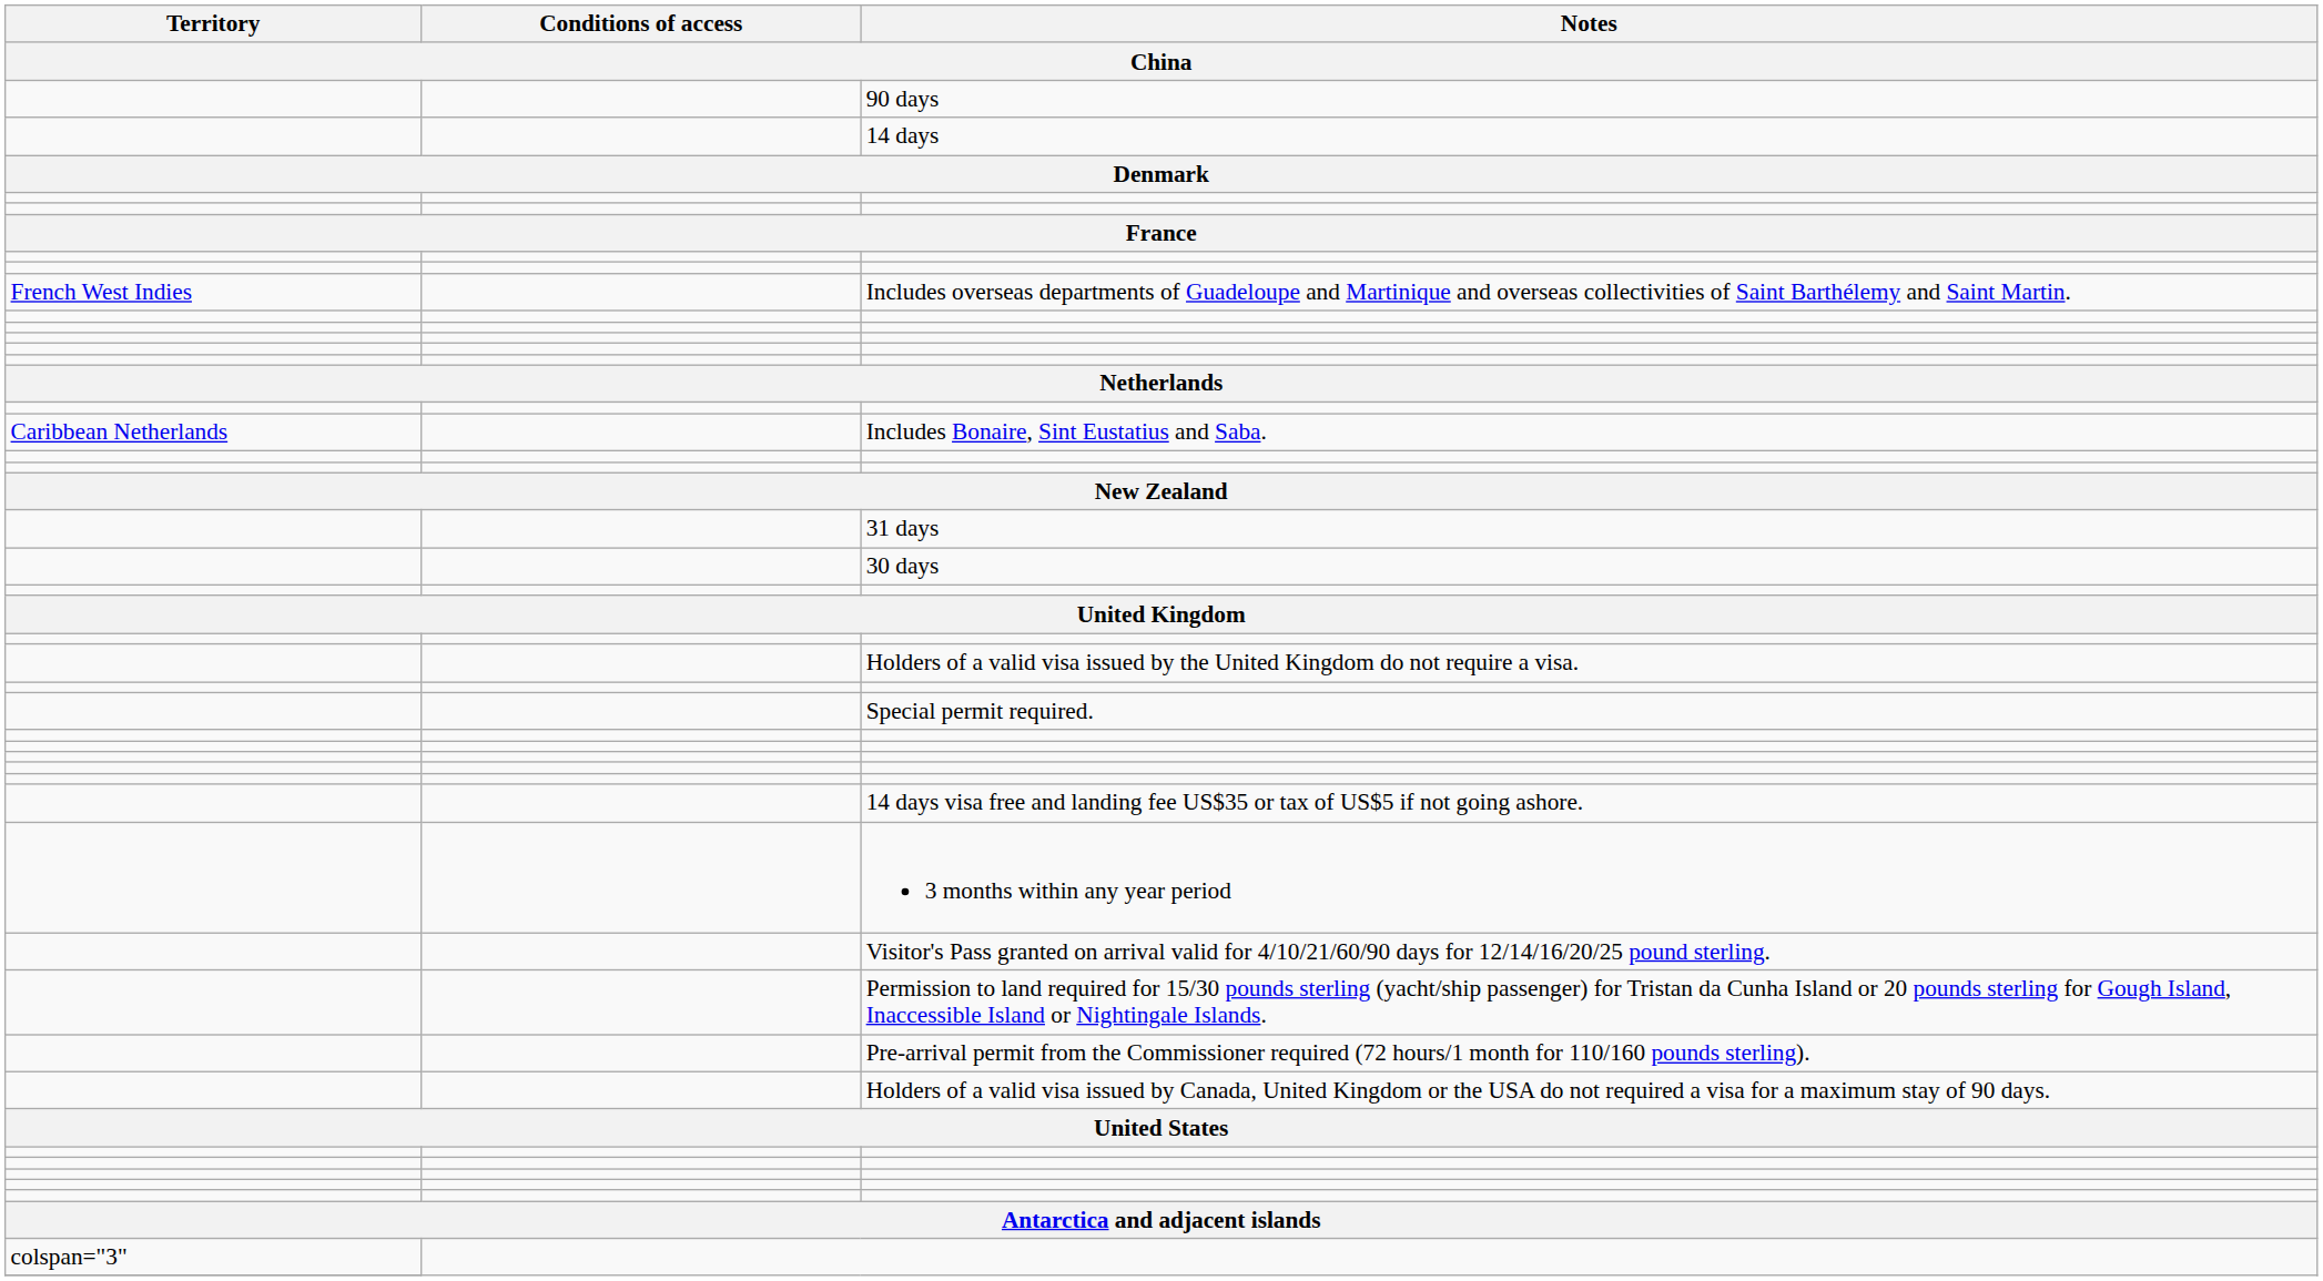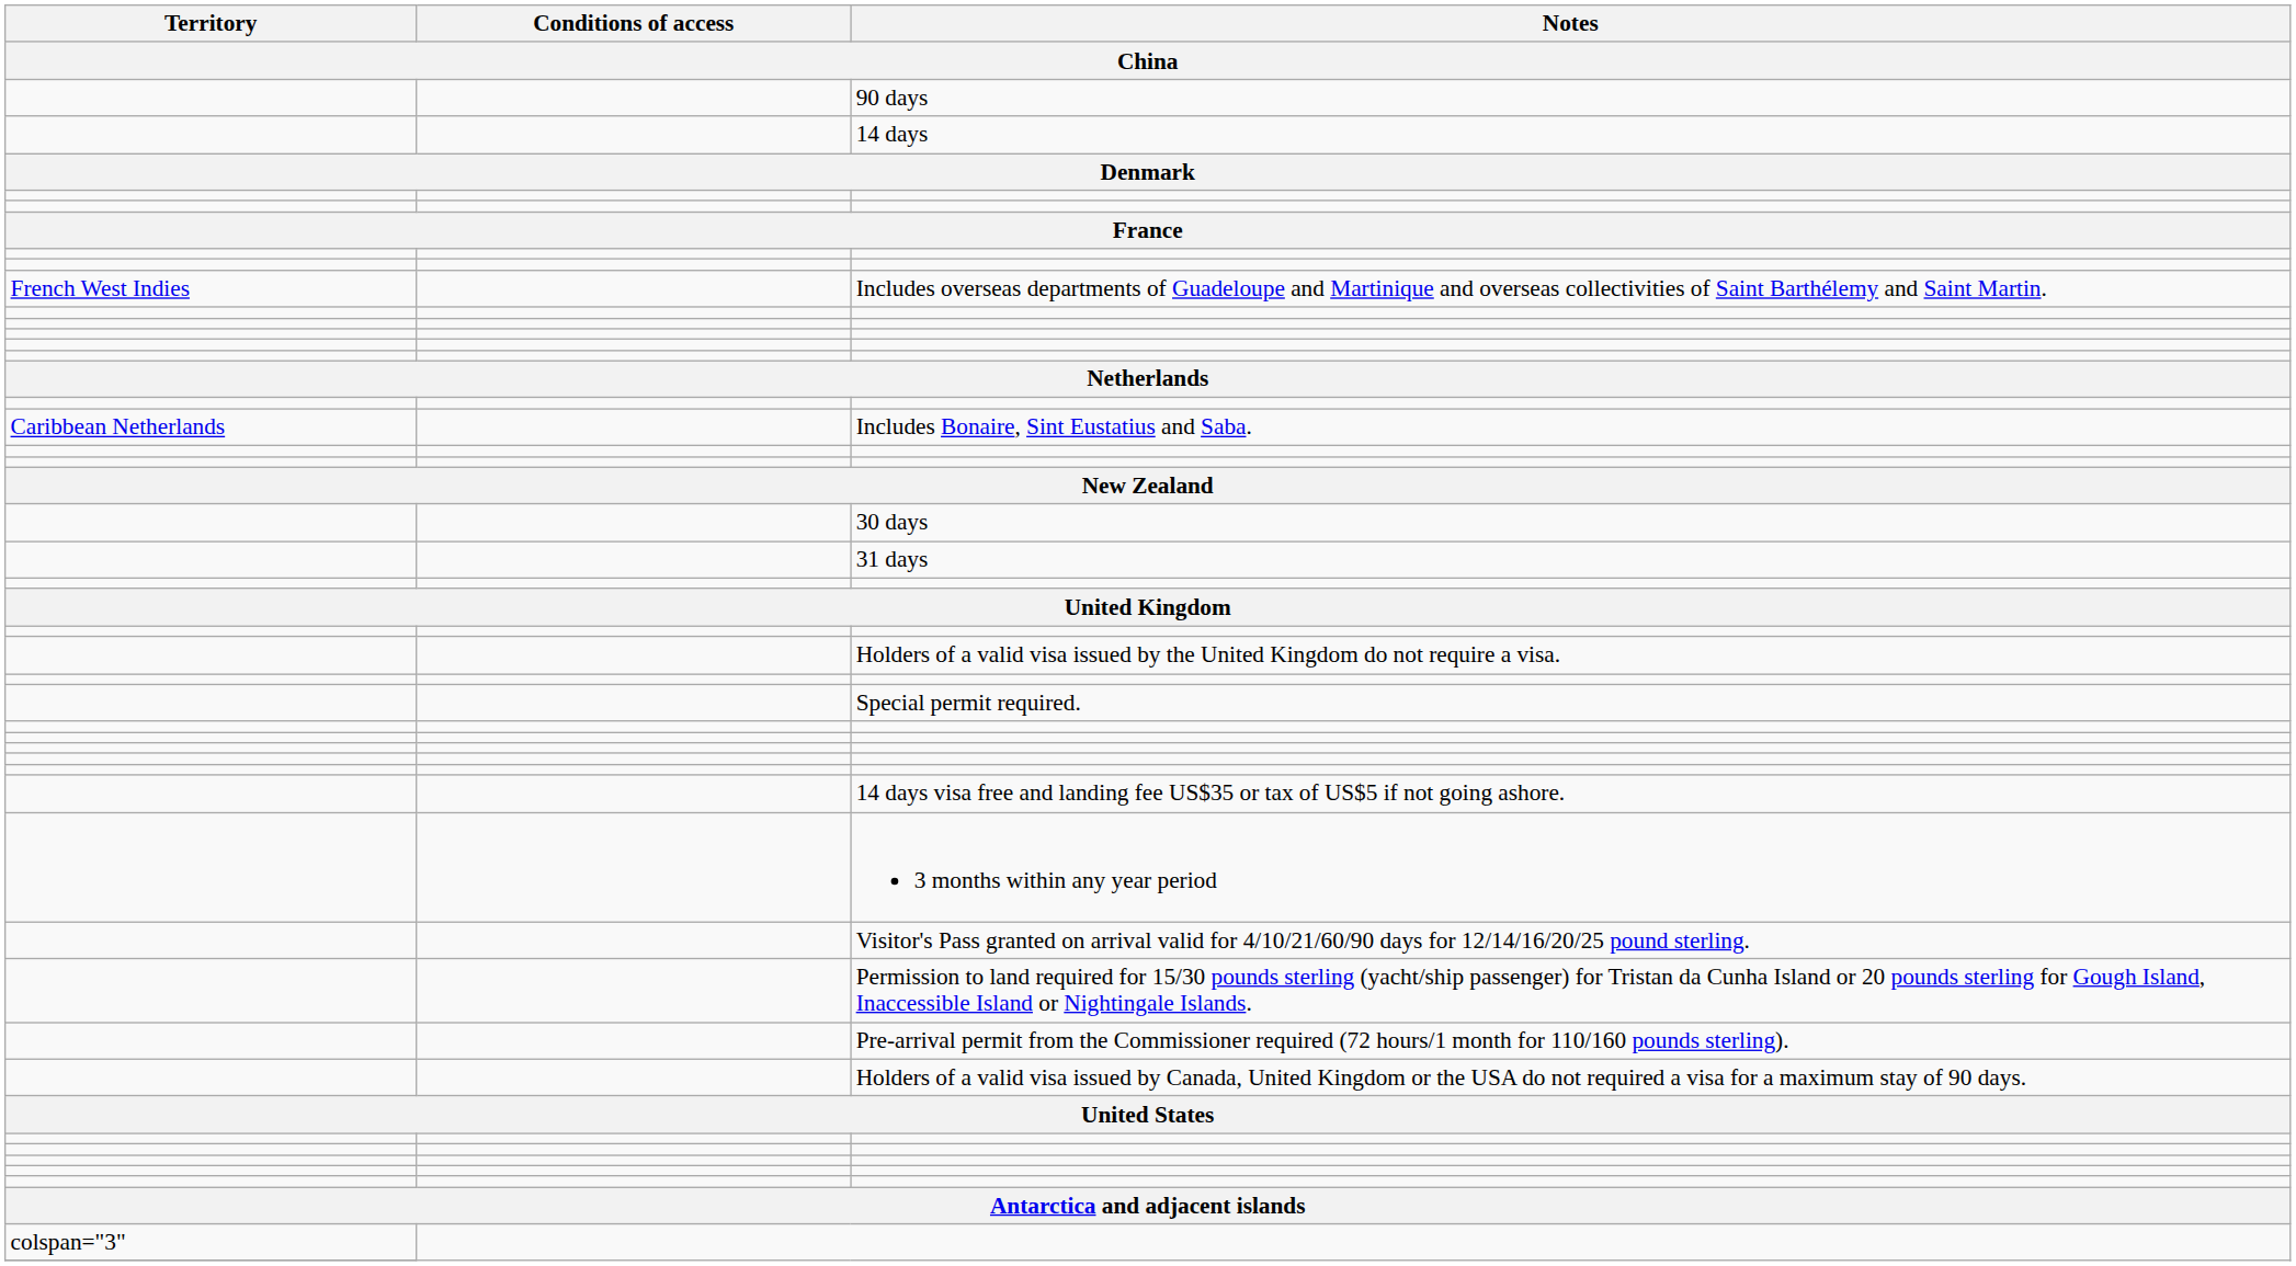rows swapped: 31 days <-> 30 days
